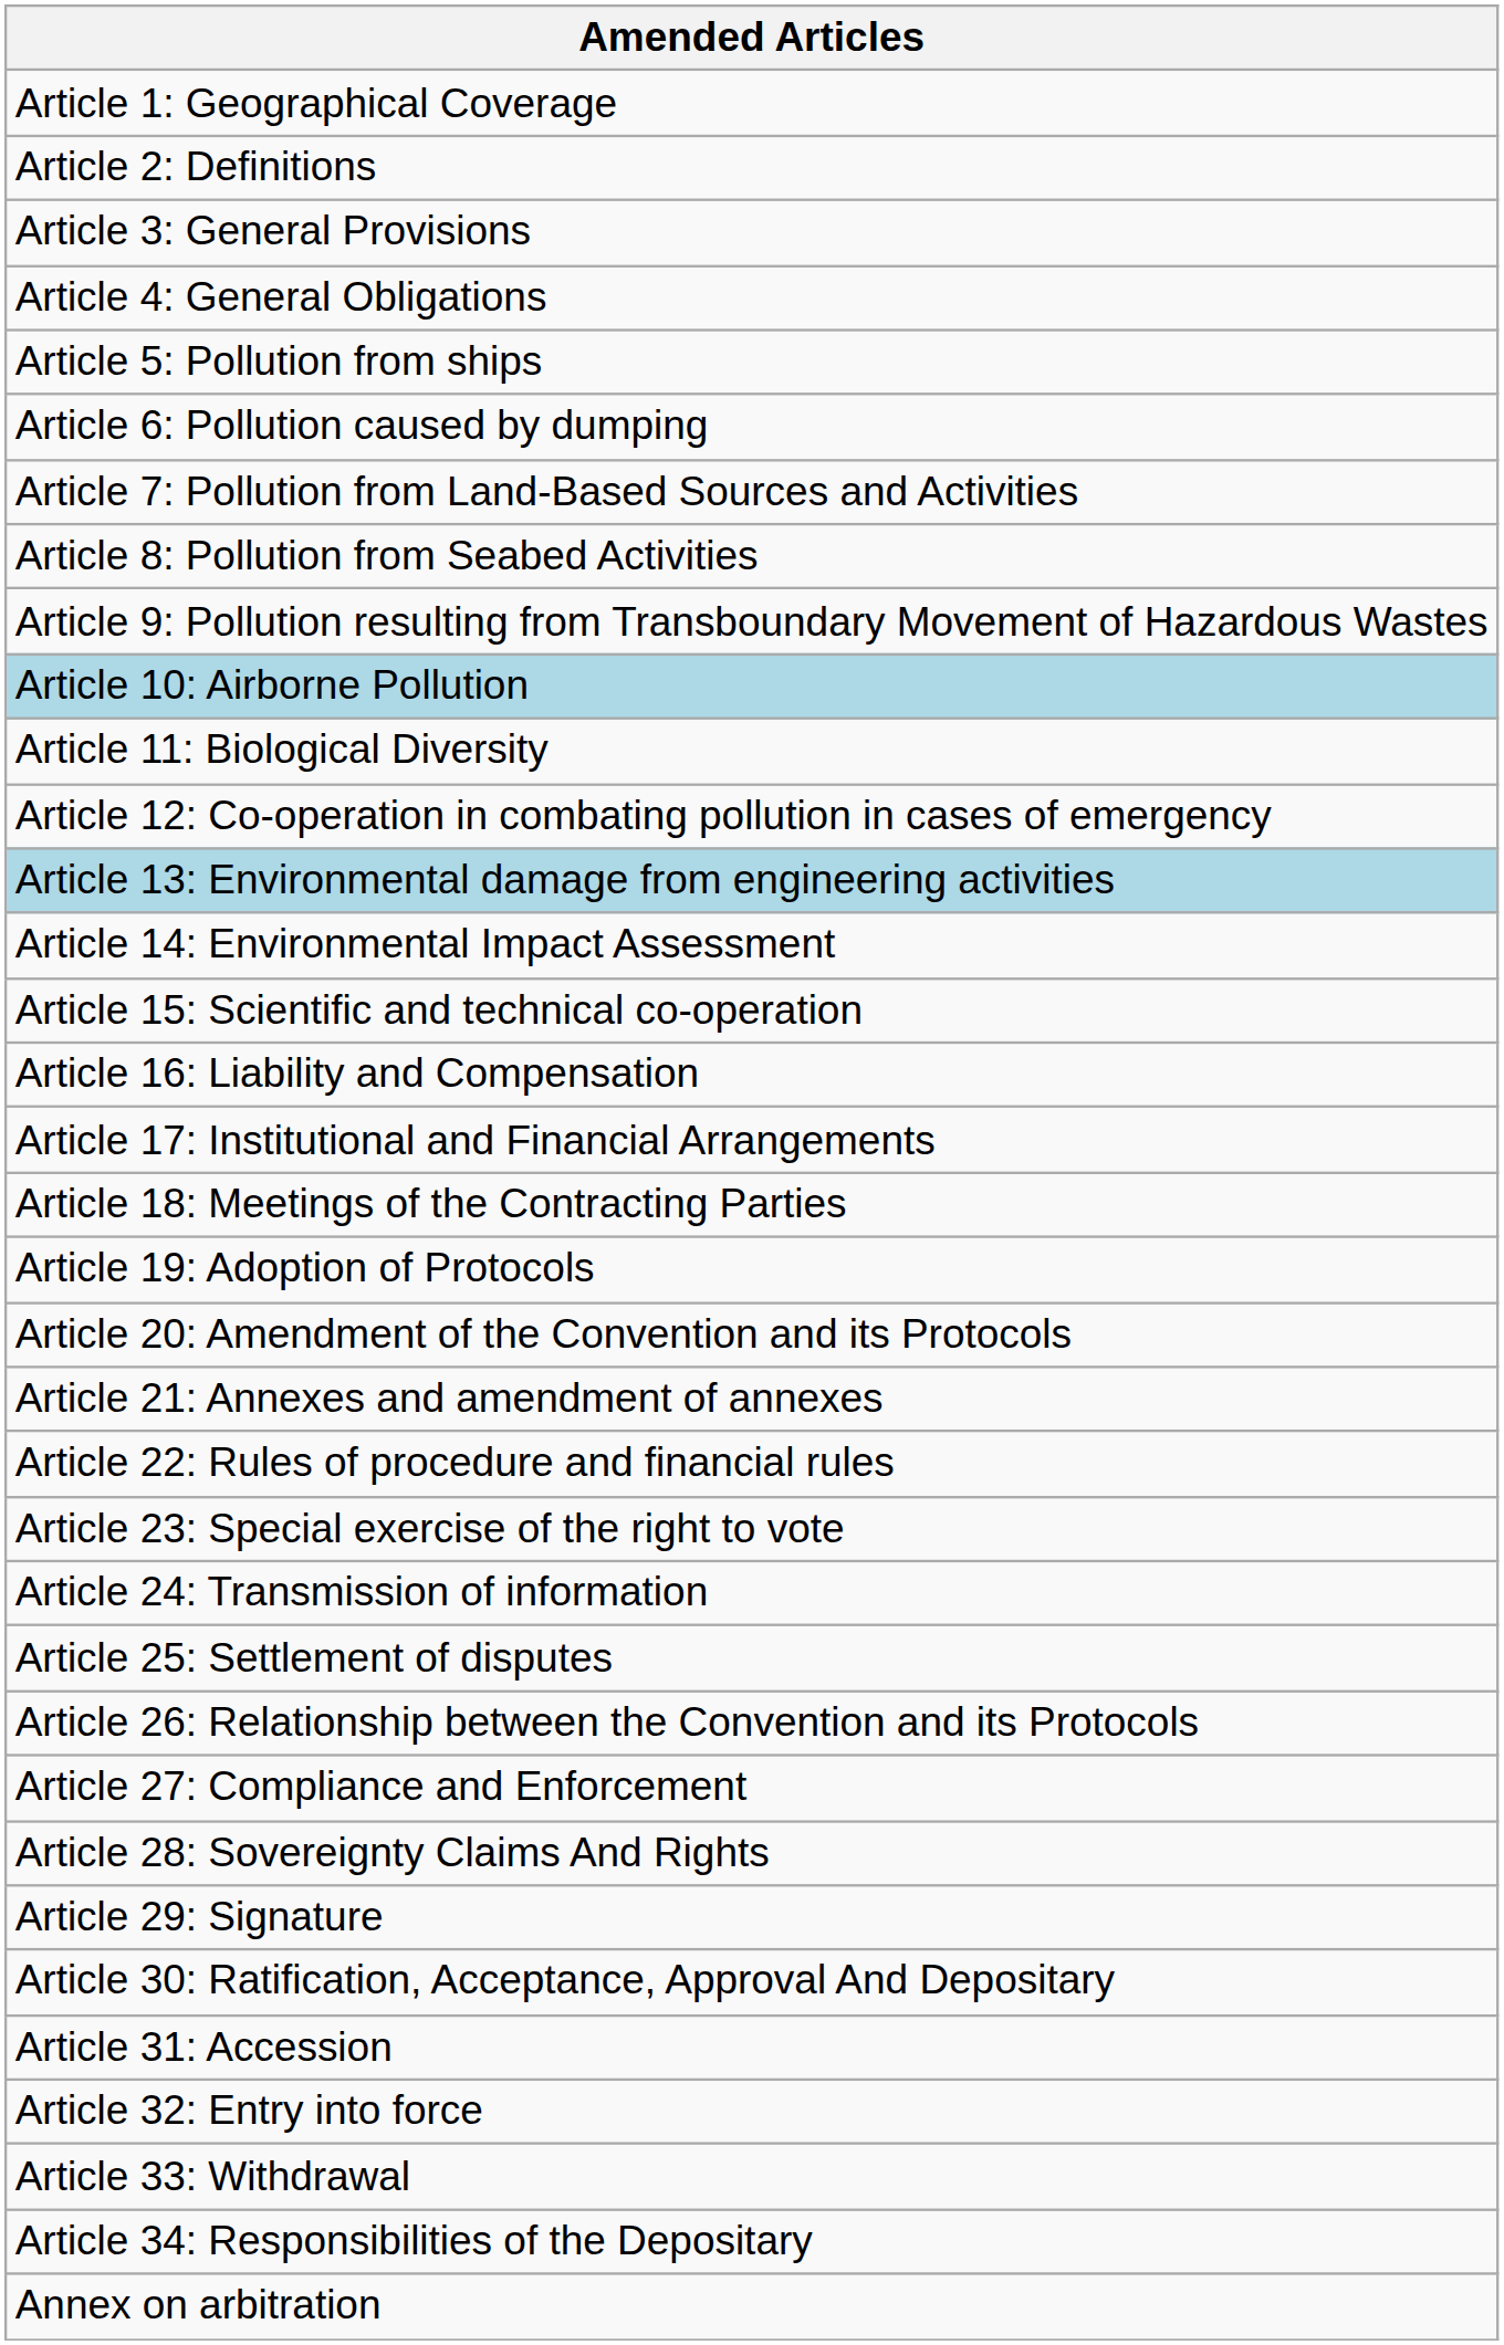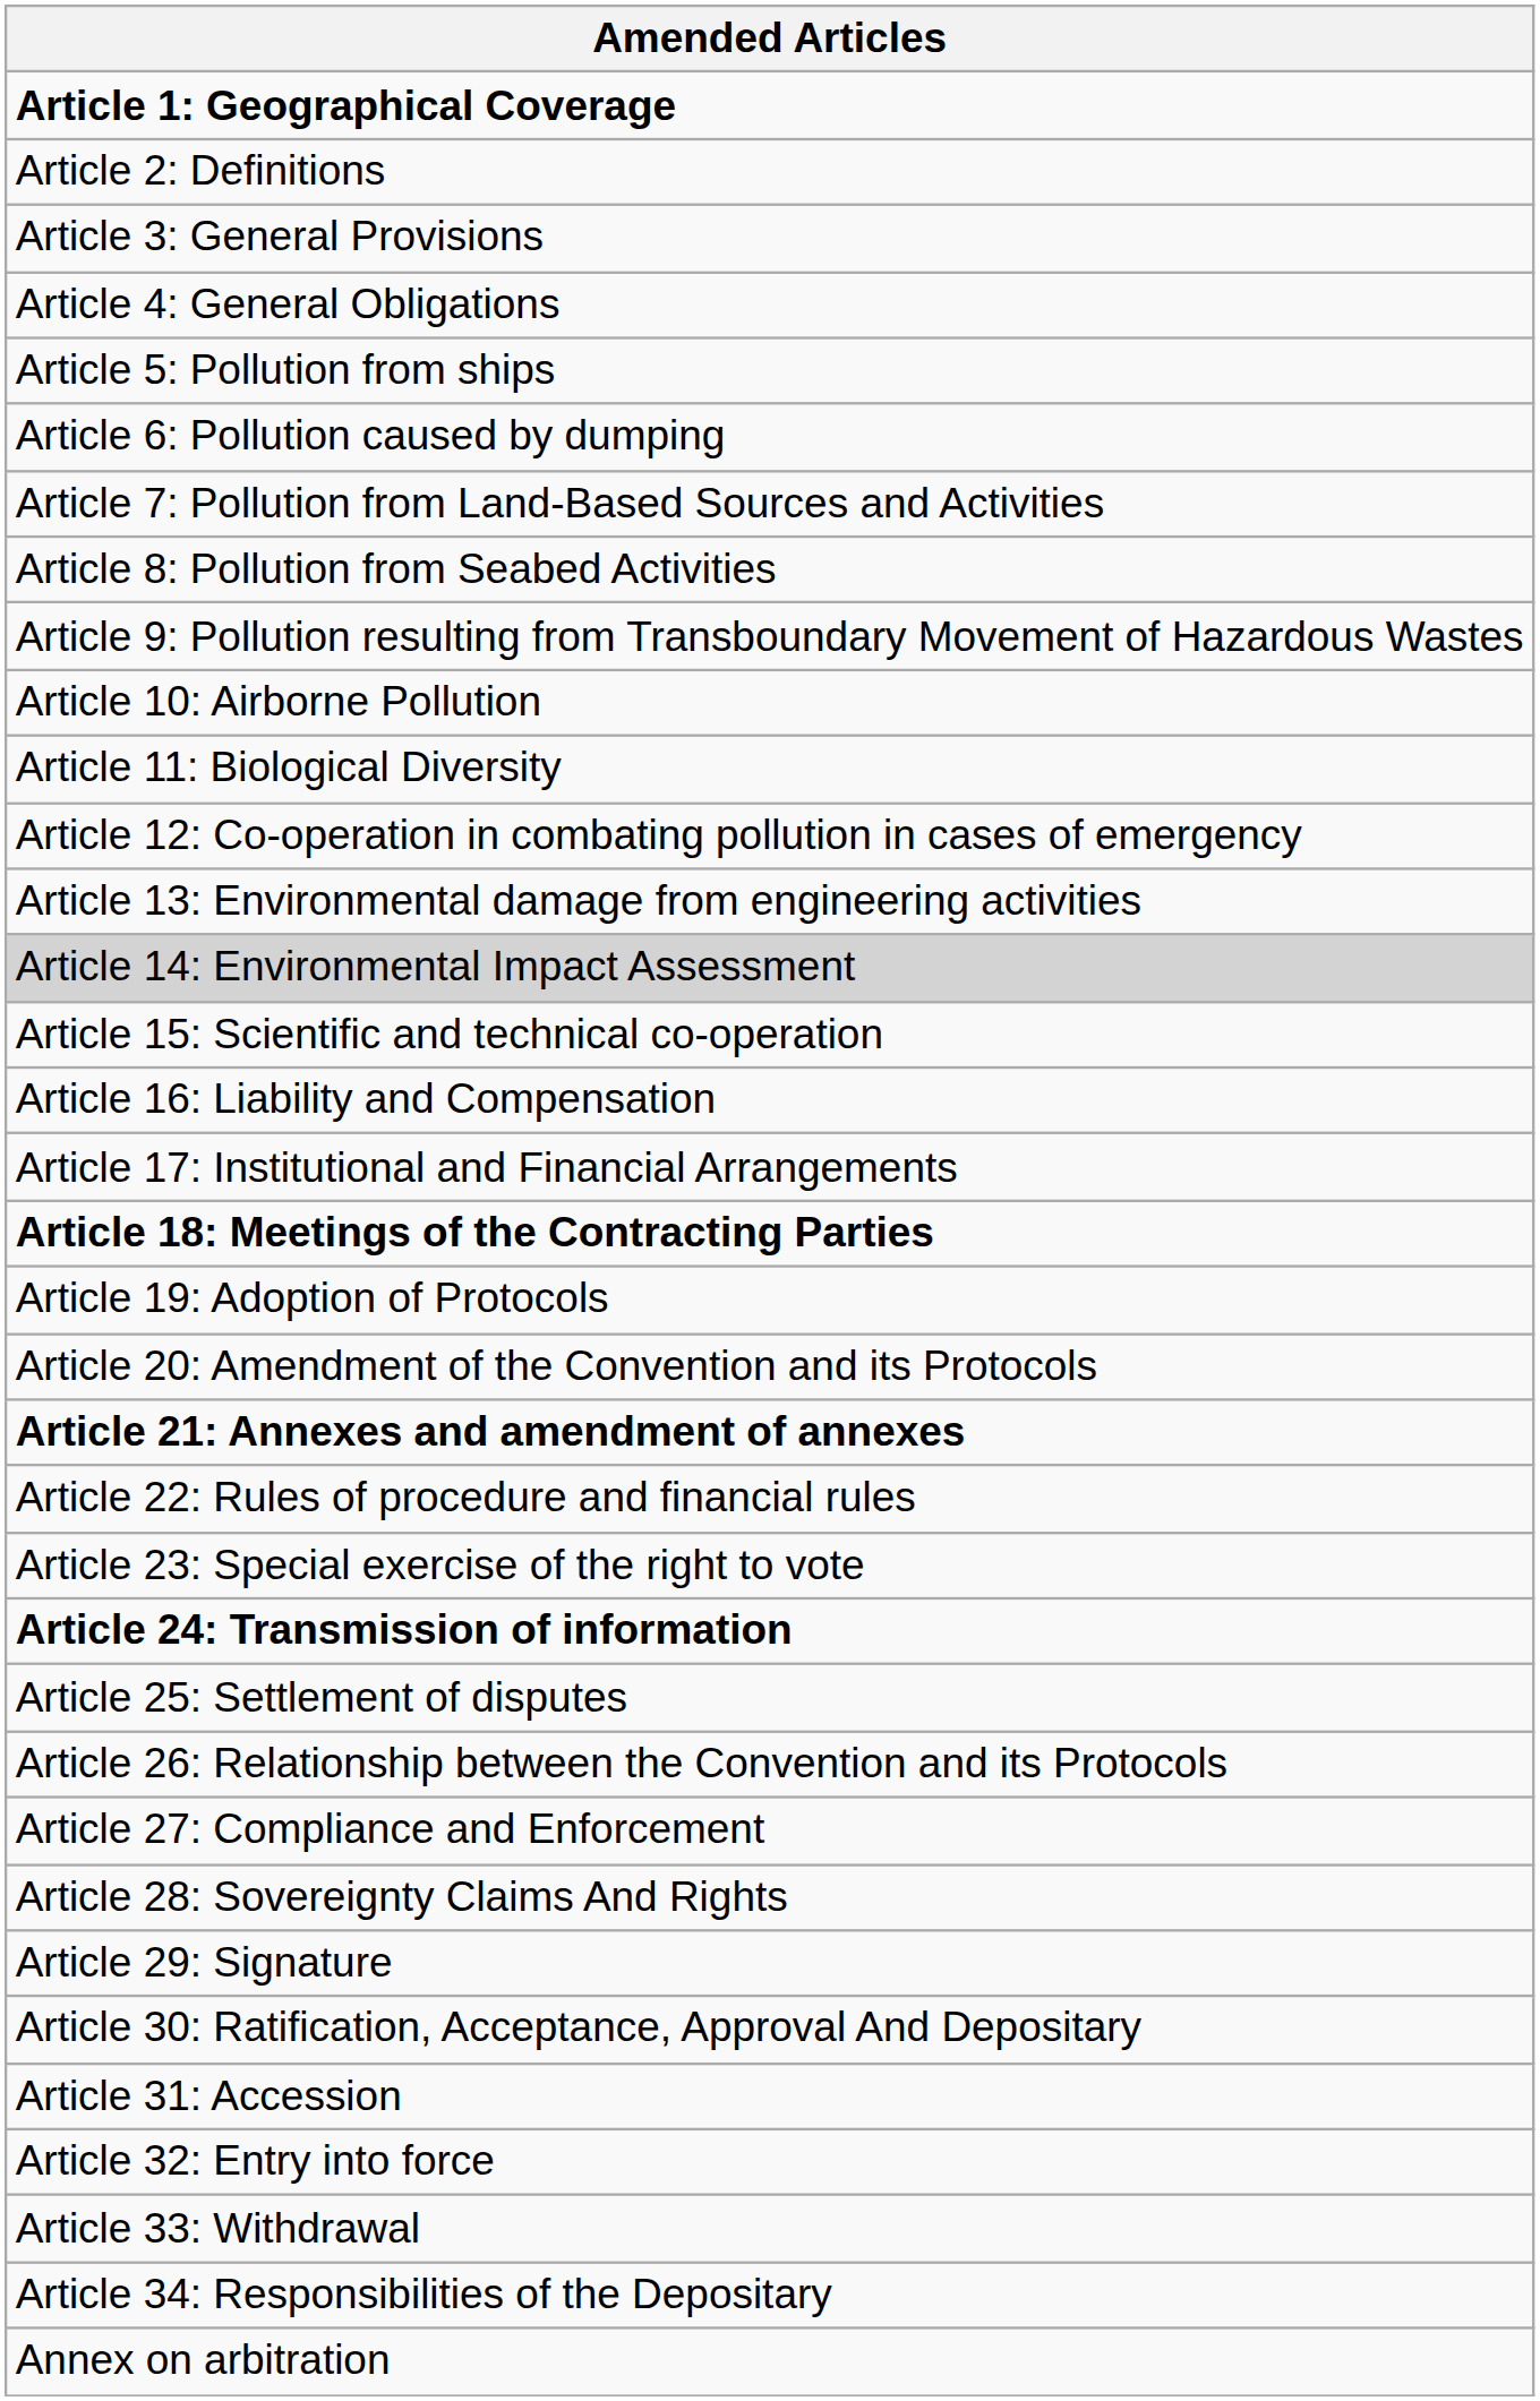row 2 | column 1: normal -> bold
row 11 | column 1: lightblue background -> no background
row 14 | column 1: lightblue background -> no background
row 15 | column 1: no background -> lightgrey background
row 19 | column 1: normal -> bold
row 22 | column 1: normal -> bold
row 25 | column 1: normal -> bold
